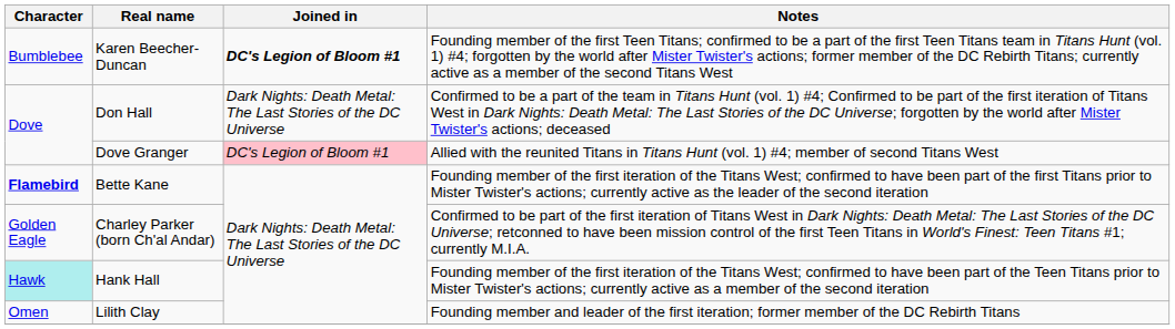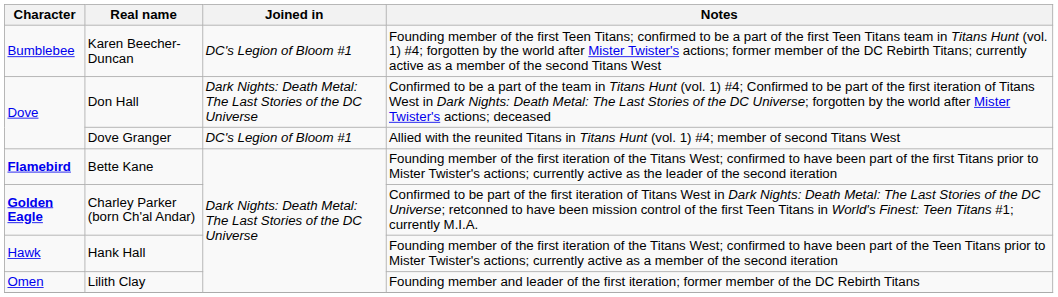Karen Beecher-Duncan | Joined in: bold -> normal
Dove Granger | Joined in: pink background -> no background
Charley Parker (born Ch'al Andar) | Character: normal -> bold
Hank Hall | Character: paleturquoise background -> no background
